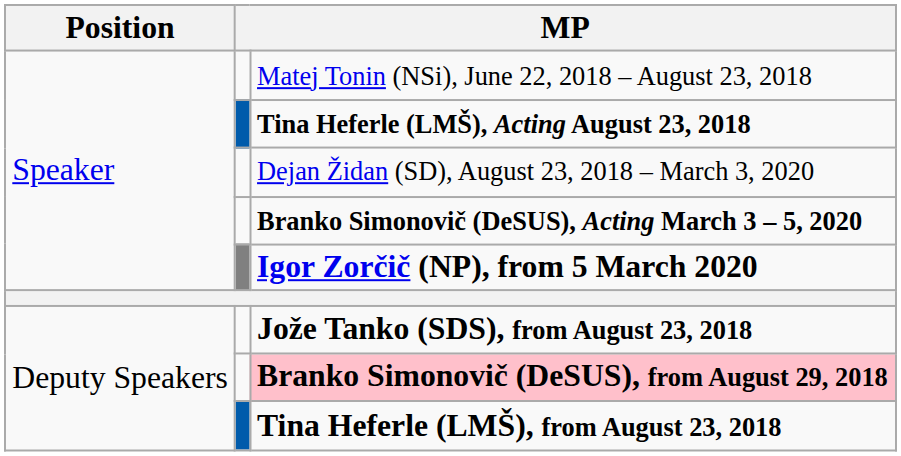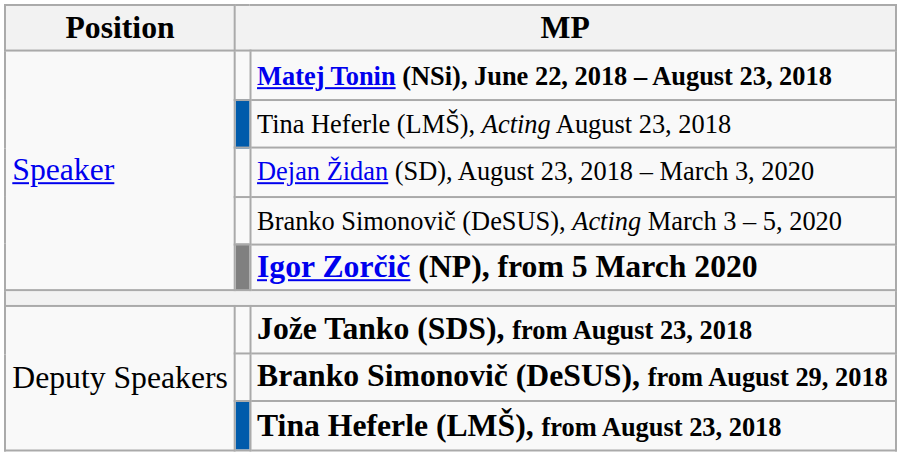Matej Tonin (NSi), June 22, 2018 – August 23, 2018 | column 3: normal -> bold
Tina Heferle (LMŠ), Acting August 23, 2018 | column 3: bold -> normal
Branko Simonovič (DeSUS), Acting March 3 – 5, 2020 | column 3: bold -> normal
Branko Simonovič (DeSUS), from August 29, 2018 | column 3: pink background -> no background
